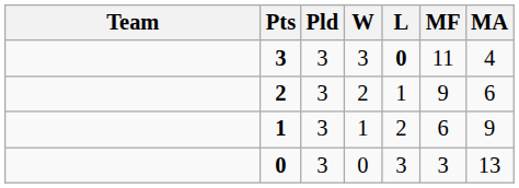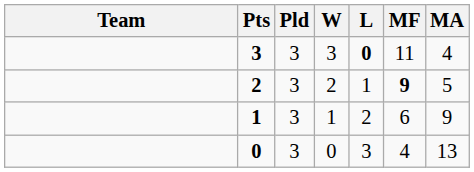row 3 | MF: normal -> bold
row 3 | MA: 6 -> 5
row 5 | MF: 3 -> 4
